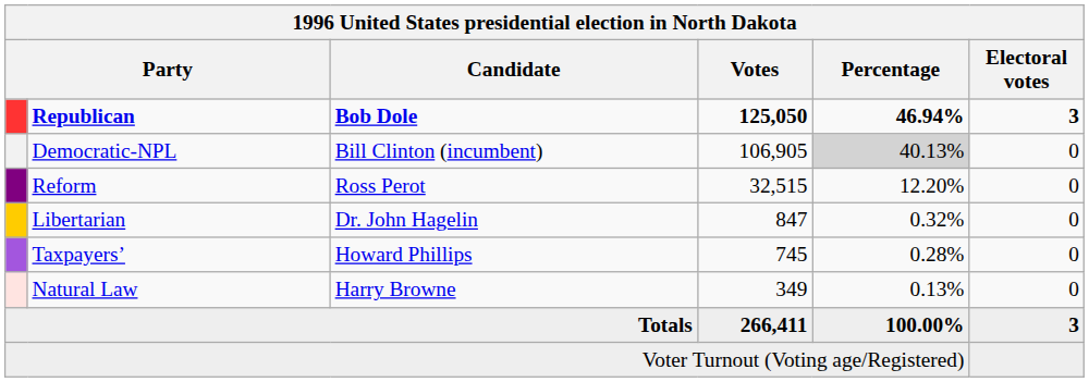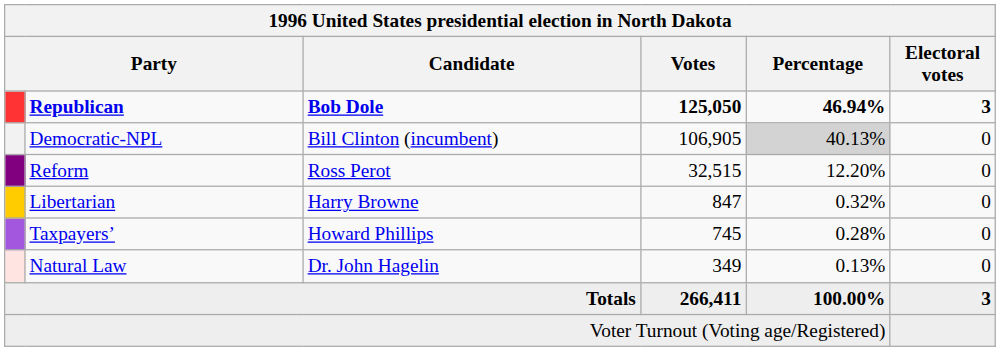Libertarian | Candidate: Dr. John Hagelin -> Harry Browne
Natural Law | Candidate: Harry Browne -> Dr. John Hagelin
